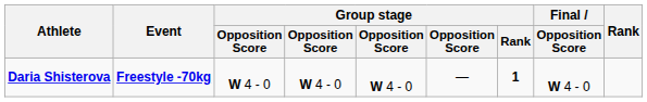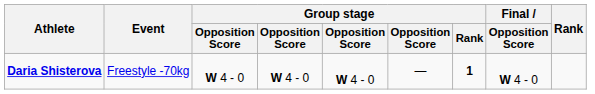Daria Shisterova | Event: bold -> normal
